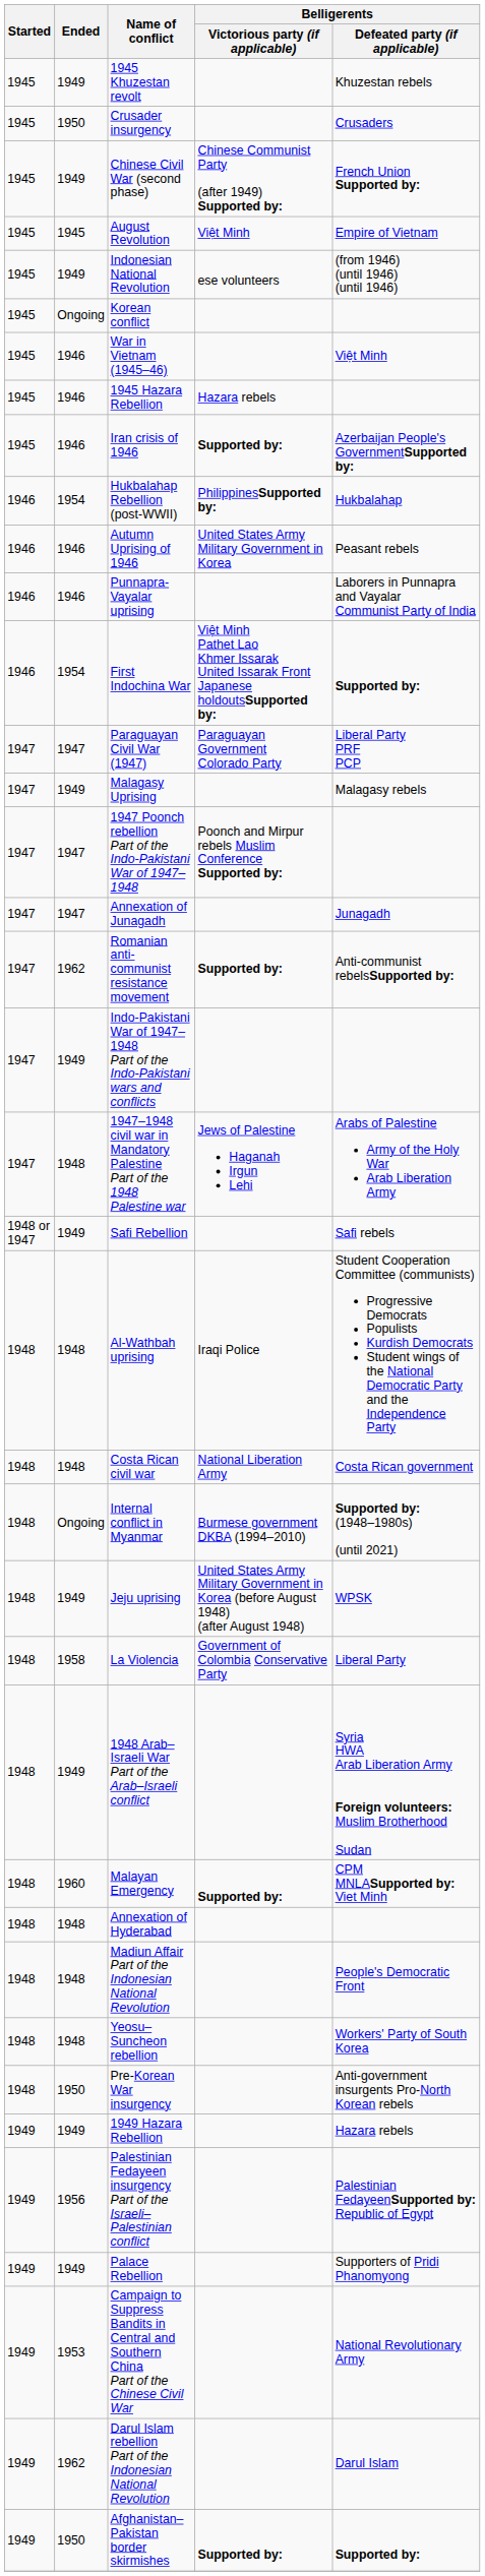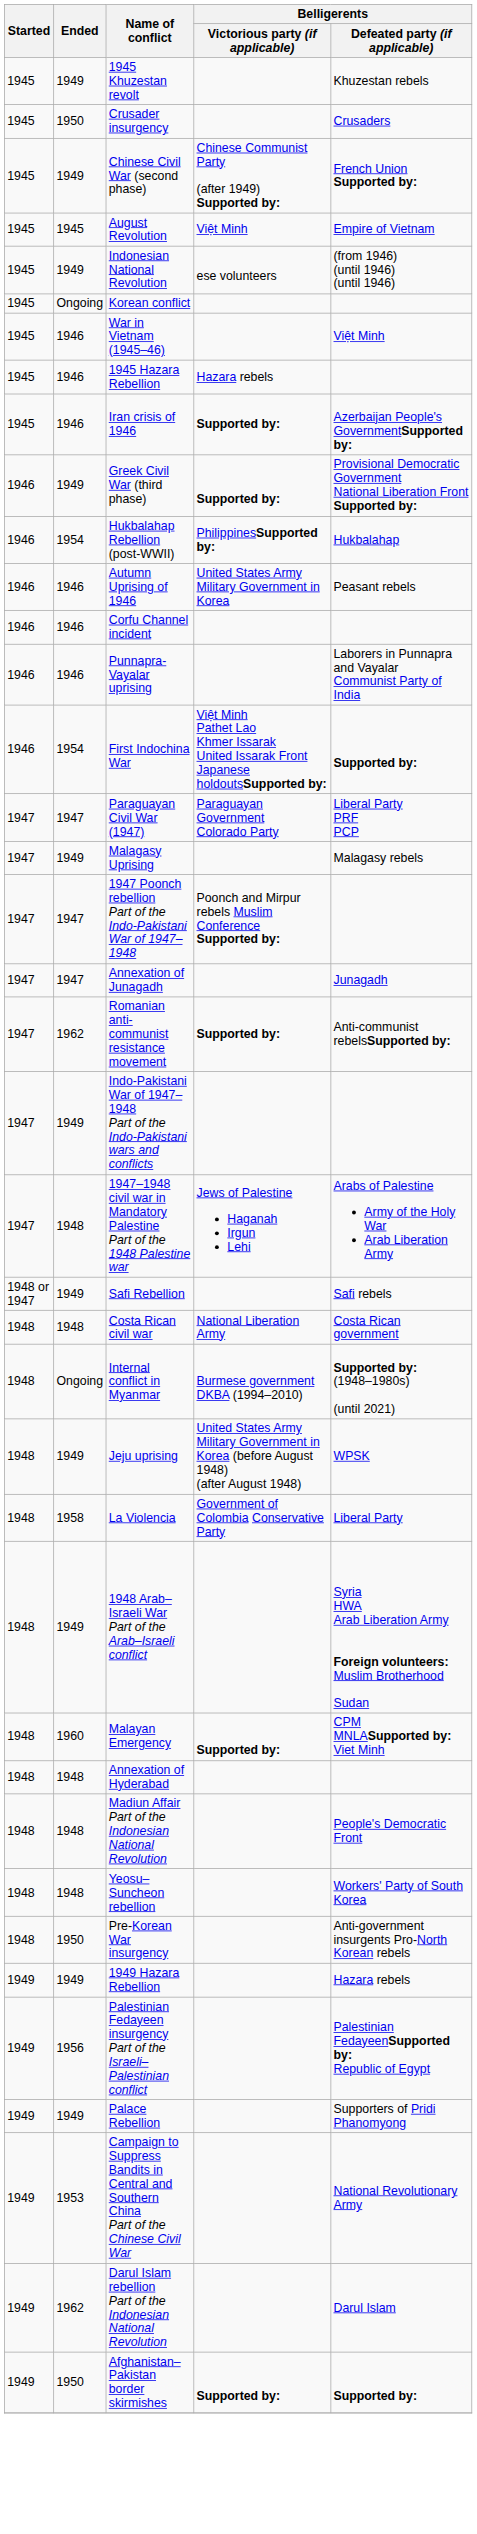+ row: 1946 | 1949 | Greek Civil War (third phase) | Supported by: | Provisional Democratic Government National Liberation Front Supported by:
+ row: 1946 | 1946 | Corfu Channel incident
- row: 1948 | 1948 | Al-Wathbah uprising | Iraqi Police | Student Cooperation Committee (communists) Progressive Democrats Populists Kurdish Democrats Student wings of the National Democratic Party and the Independence Party
